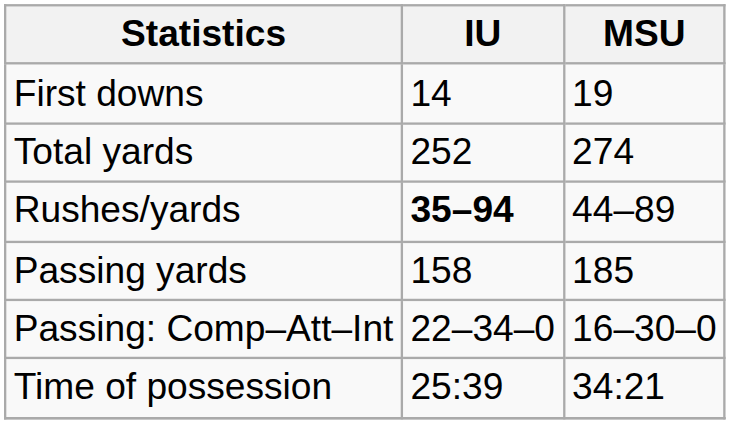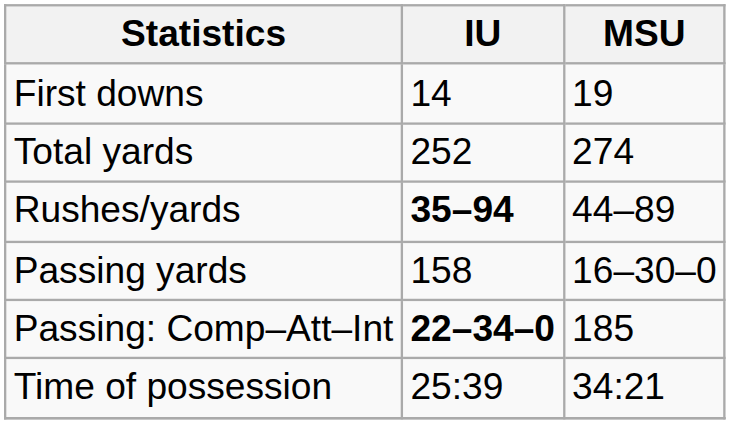Passing yards | MSU: 185 -> 16–30–0
Passing: Comp–Att–Int | IU: normal -> bold
Passing: Comp–Att–Int | MSU: 16–30–0 -> 185
